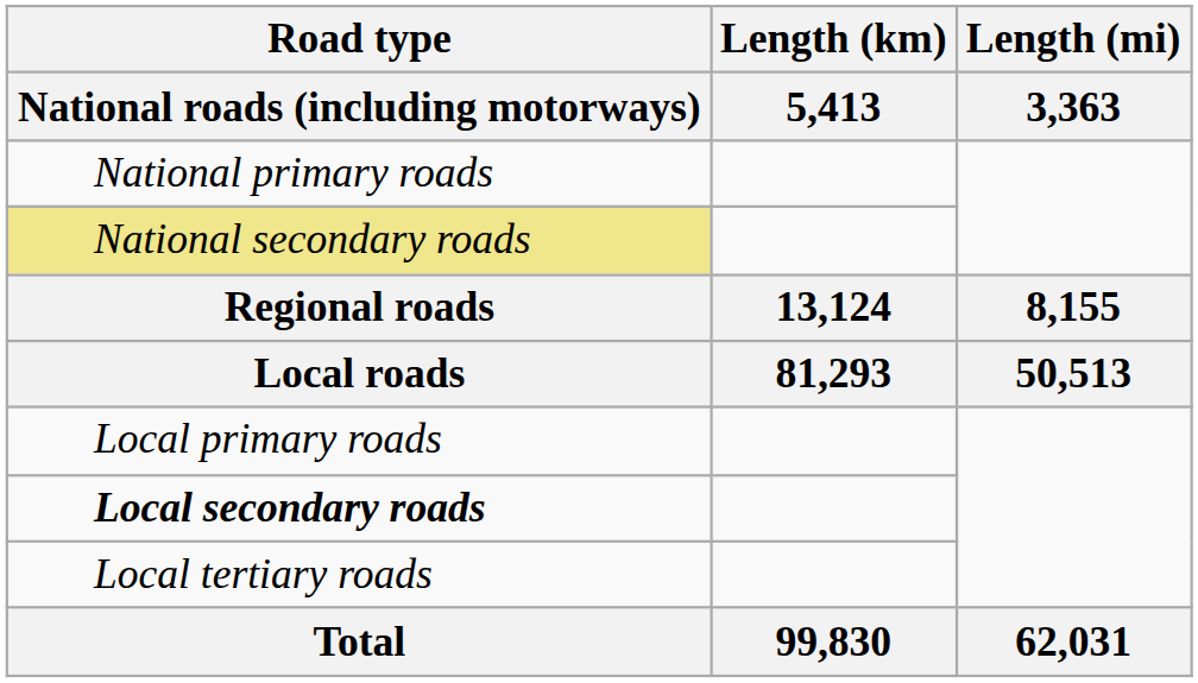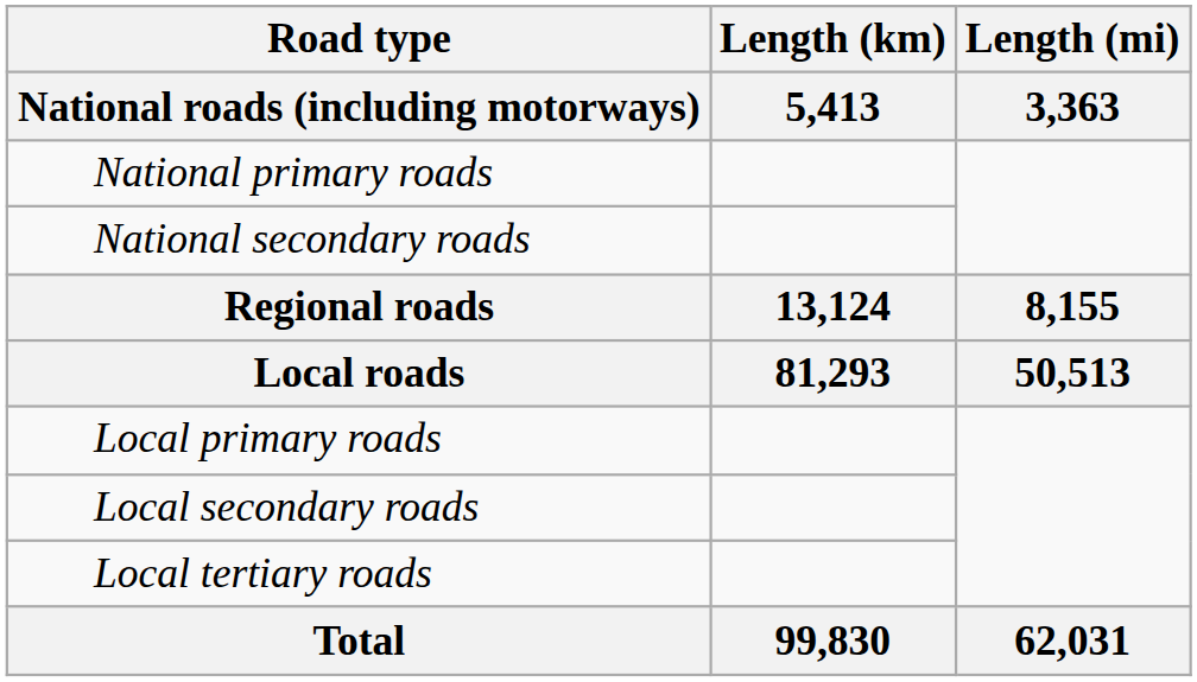National secondary roads | Road type / National roads (including motorways): khaki background -> no background
Local secondary roads | Road type / National roads (including motorways): bold -> normal
